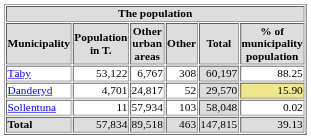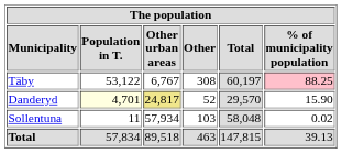Täby | % of municipality population: no background -> pink background
Danderyd | Population in T.: no background -> lightyellow background
Danderyd | Other urban areas: no background -> khaki background
Danderyd | % of municipality population: khaki background -> no background
